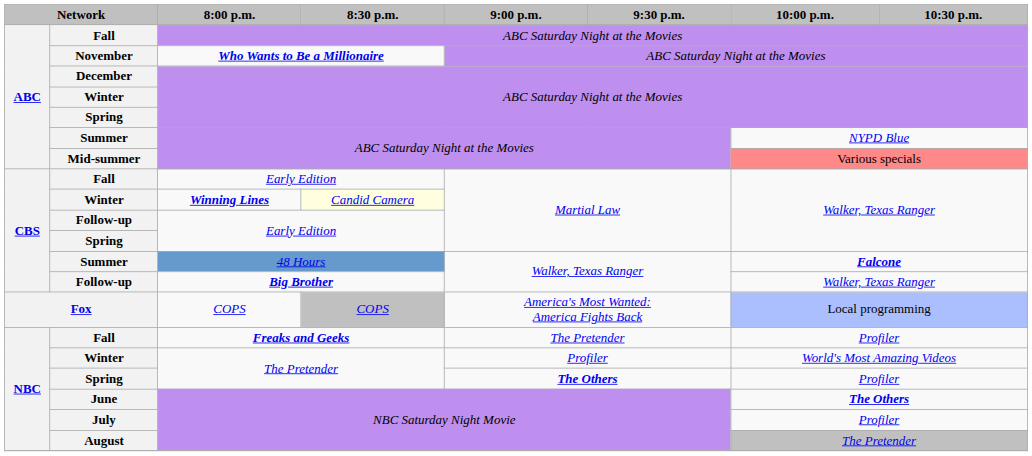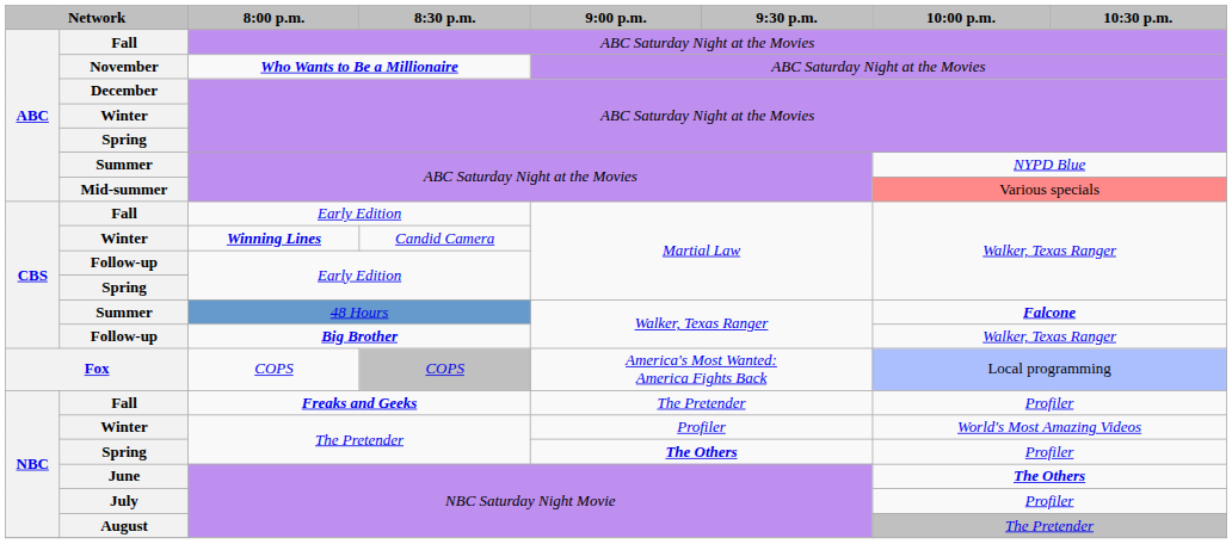Winter / Winning Lines | 8:30 p.m.: lightyellow background -> no background
